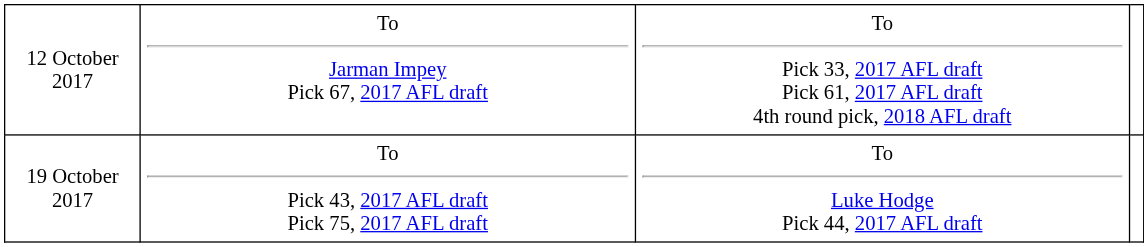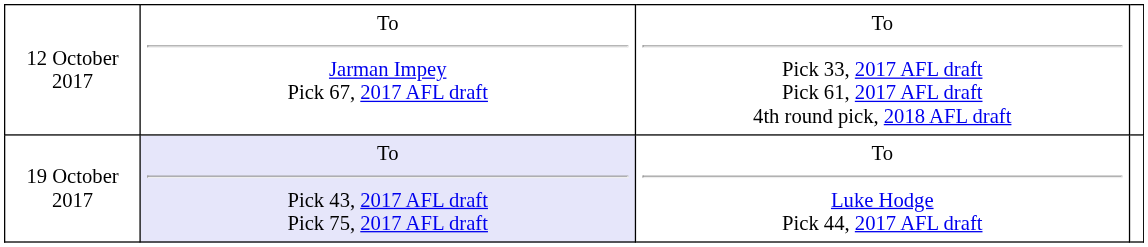19 October 2017 | column 2: no background -> lavender background
